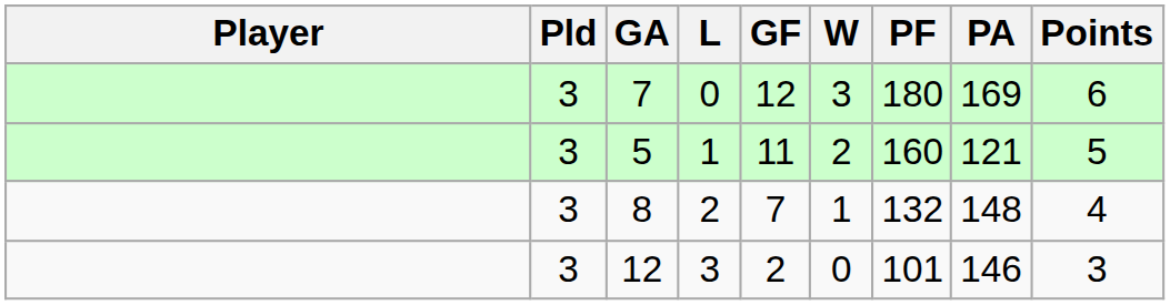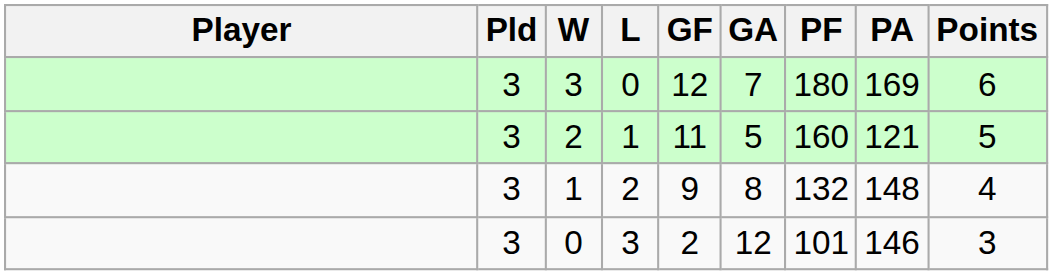columns swapped: W <-> GA
row 4 | GF: 7 -> 9
